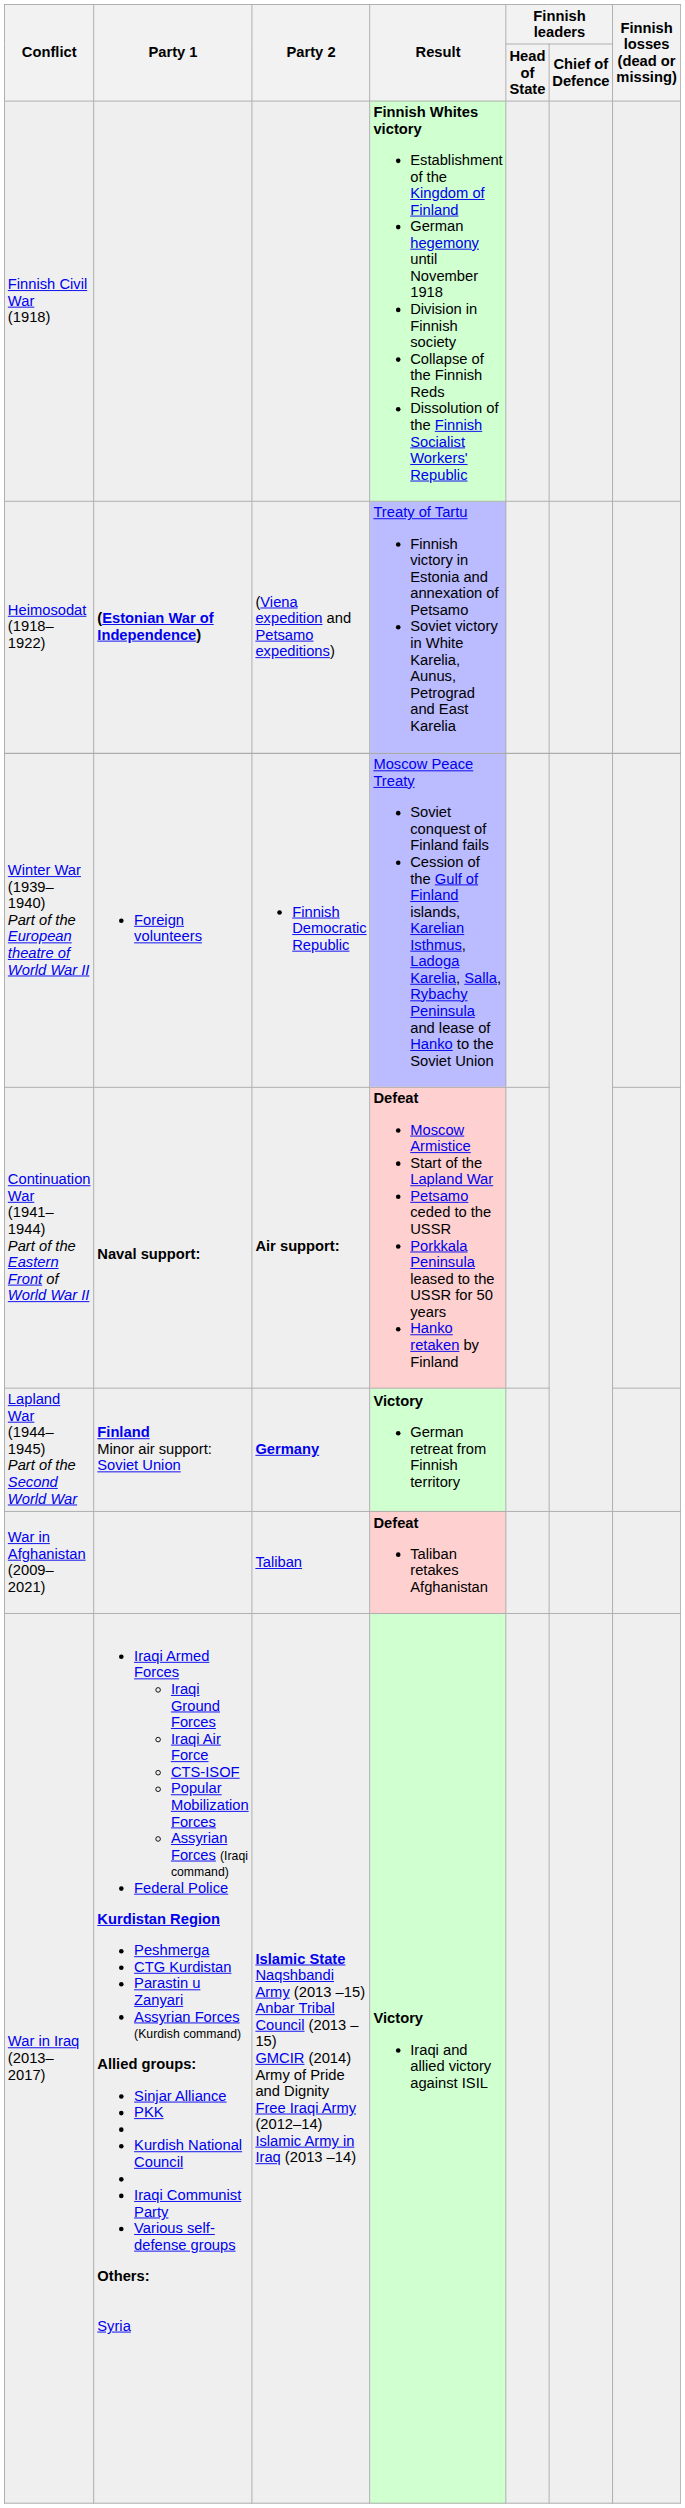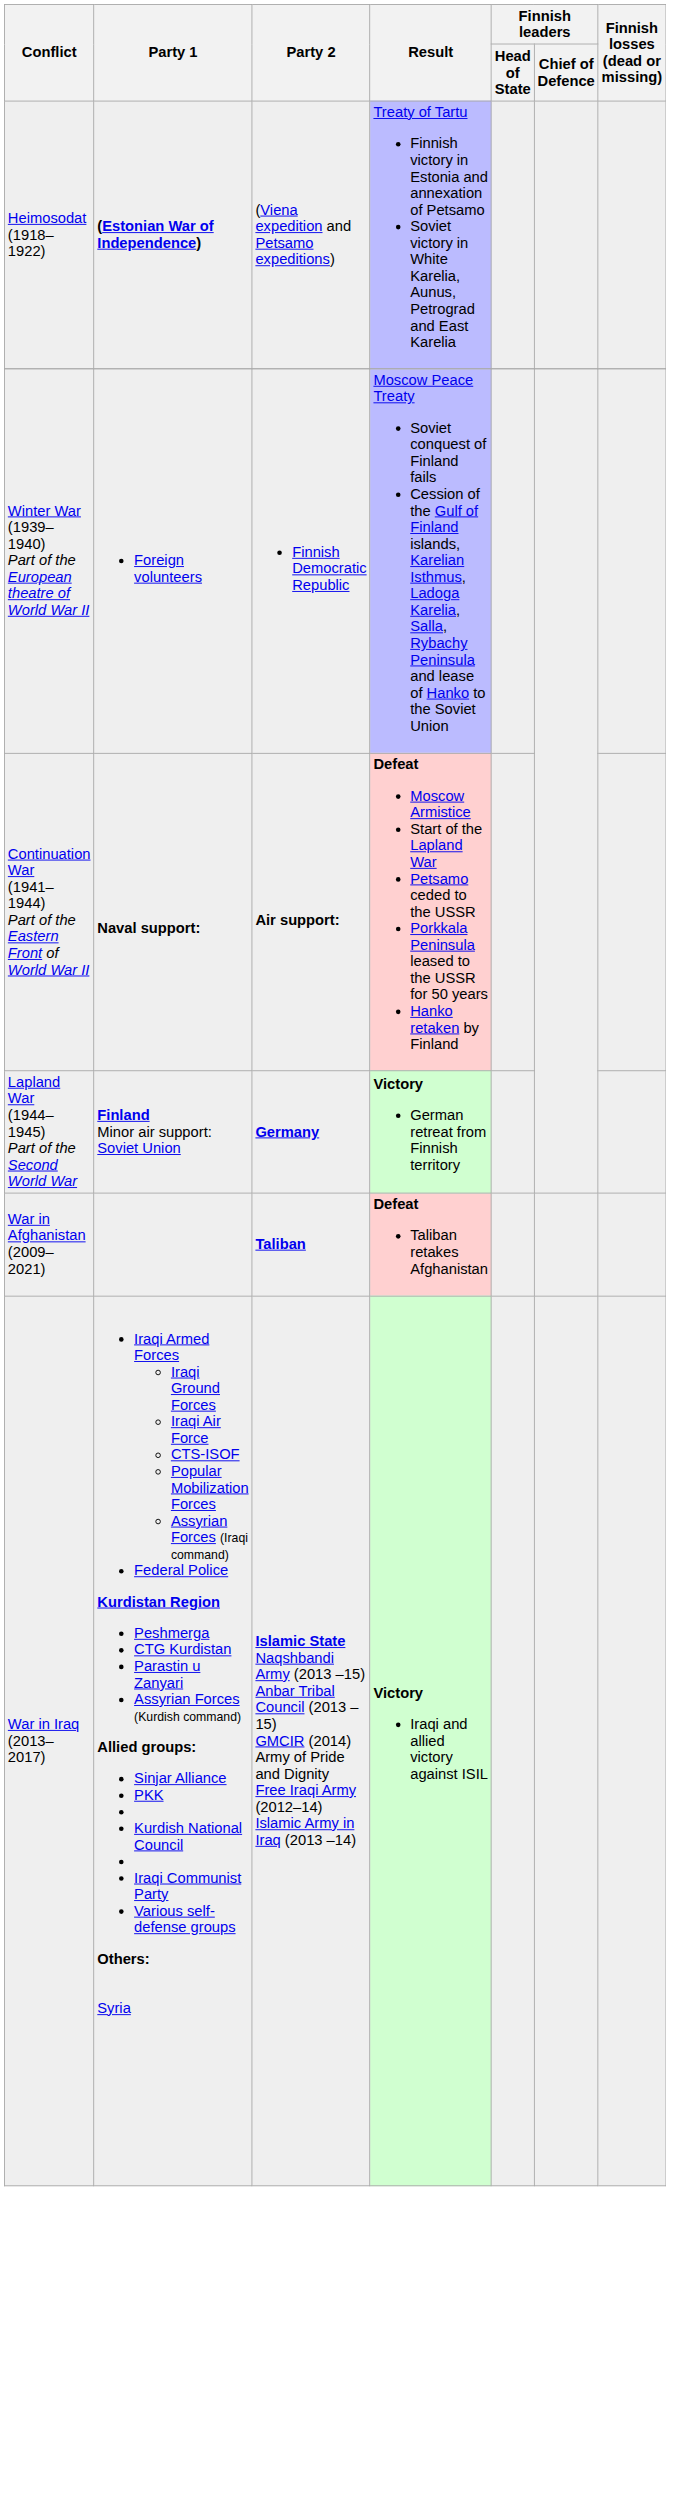- row: Finnish Civil War (1918) | Finnish Whites victory Establishment of the Kingdom of Finland German hegemony until November 1918 Division in Finnish society Collapse of the Finnish Reds Dissolution of the Finnish Socialist Workers' Republic
War in Afghanistan (2009–2021) | Party 2: normal -> bold
